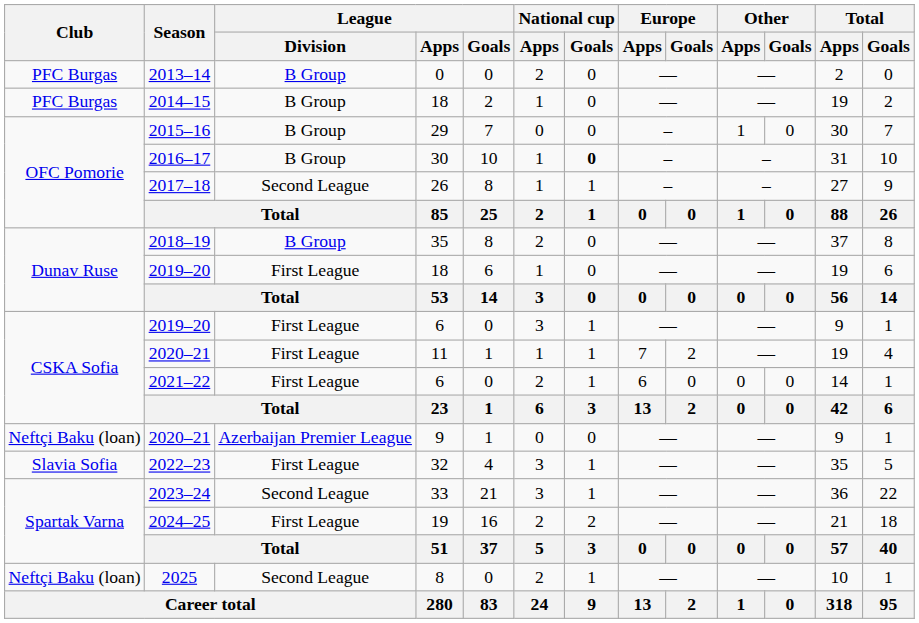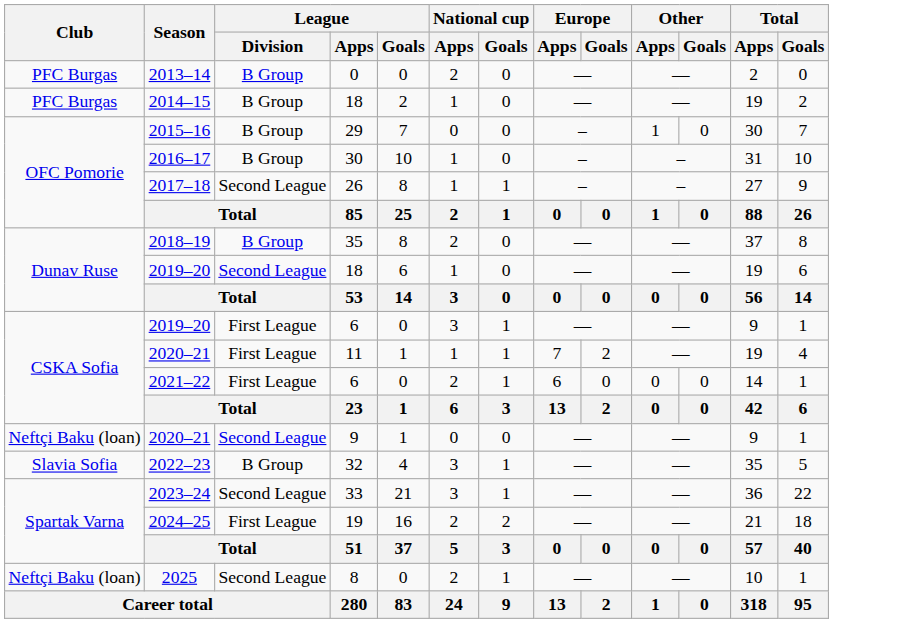2016–17 | National cup / Goals: bold -> normal
2019–20 / 18 | League / Division: First League -> Second League
2020–21 / 9 | League / Division: Azerbaijan Premier League -> Second League
2022–23 | League / Division: First League -> B Group
